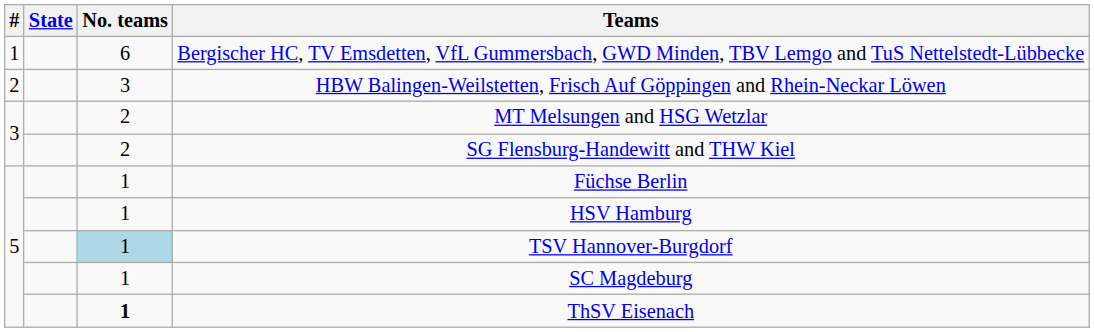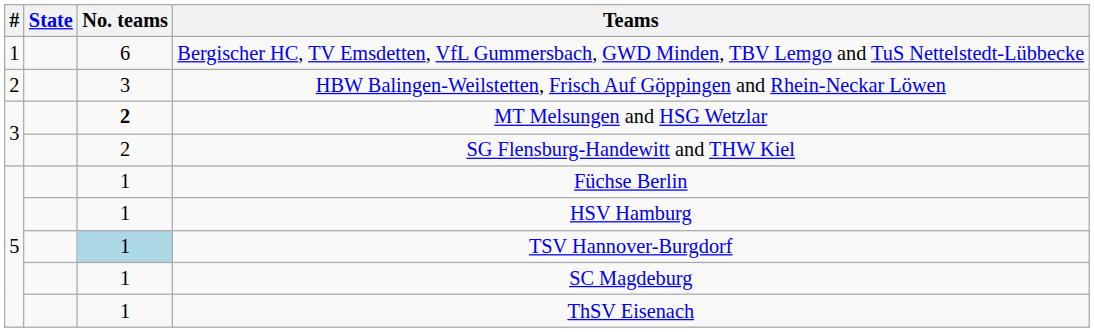MT Melsungen and HSG Wetzlar | No. teams: normal -> bold
ThSV Eisenach | No. teams: bold -> normal
